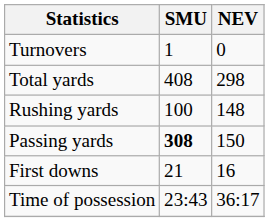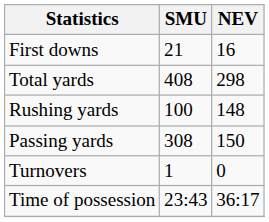rows swapped: First downs <-> Turnovers
Passing yards | SMU: bold -> normal
